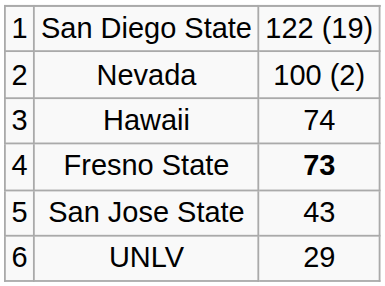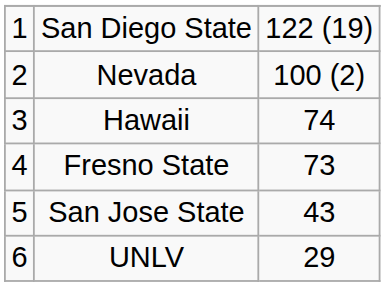Fresno State | column 3: bold -> normal
